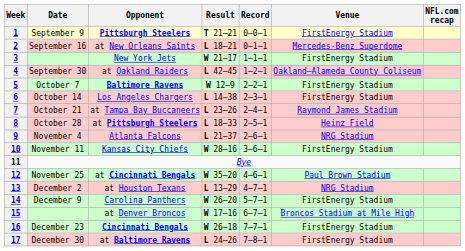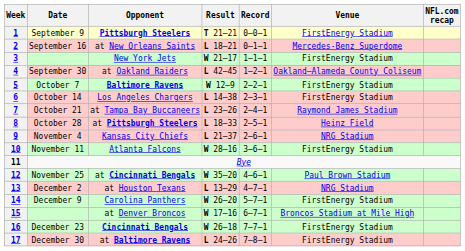9 | Opponent: Atlanta Falcons -> Kansas City Chiefs
10 | Opponent: Kansas City Chiefs -> Atlanta Falcons
